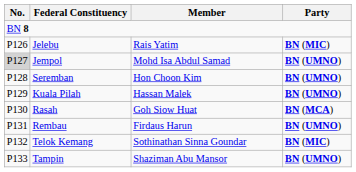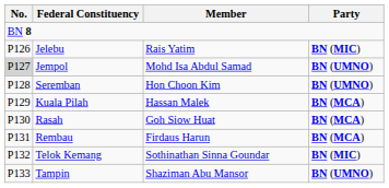Kuala Pilah | Party: BN (UMNO) -> BN (MCA)
Rembau | Party: BN (UMNO) -> BN (MCA)
